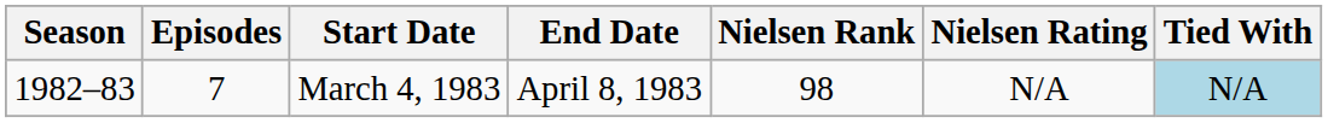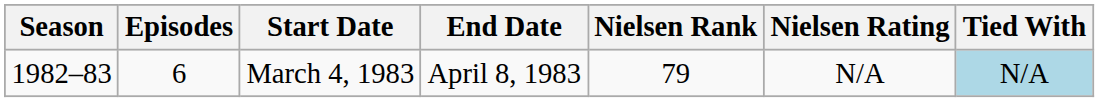March 4, 1983 | Episodes: 7 -> 6
March 4, 1983 | Nielsen Rank: 98 -> 79
